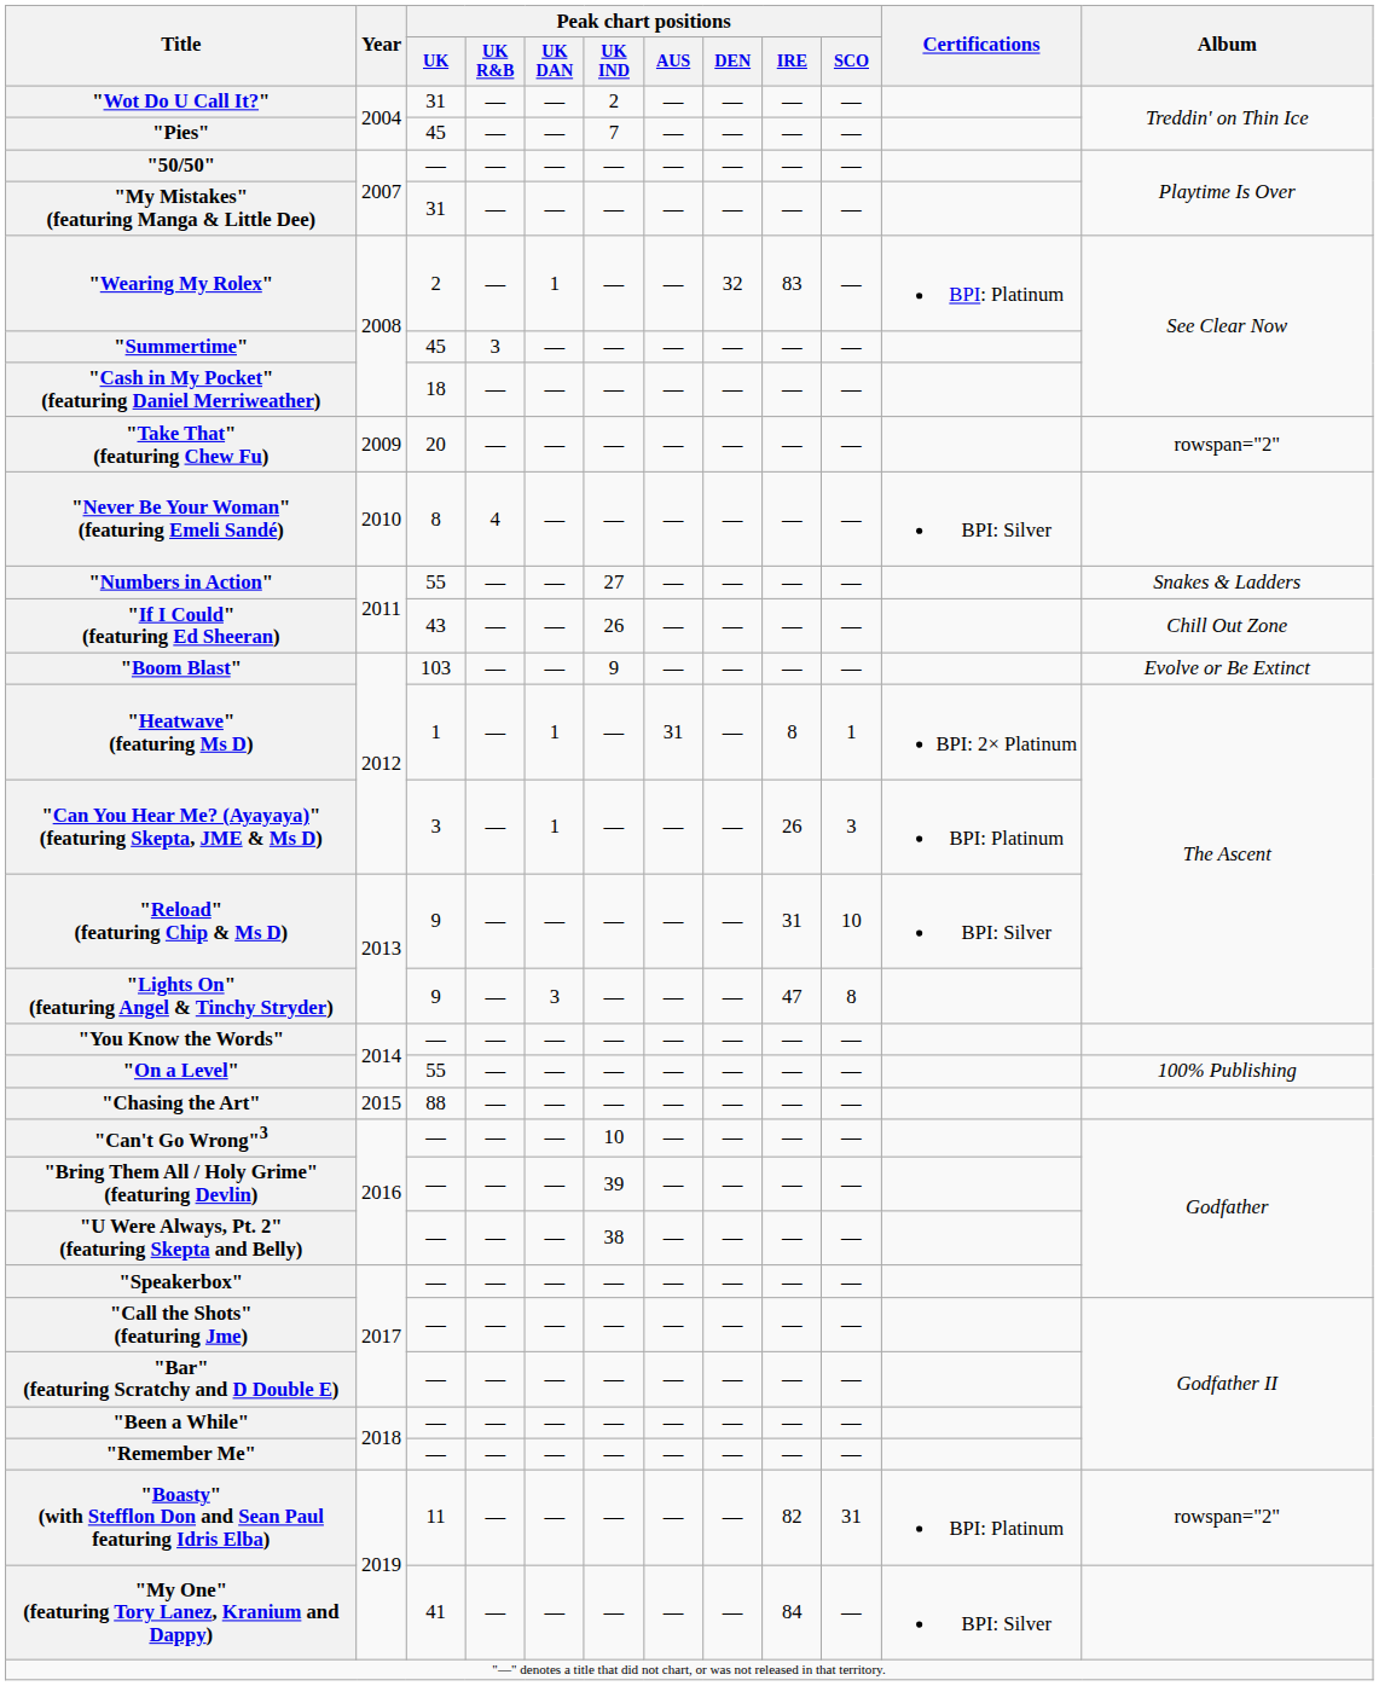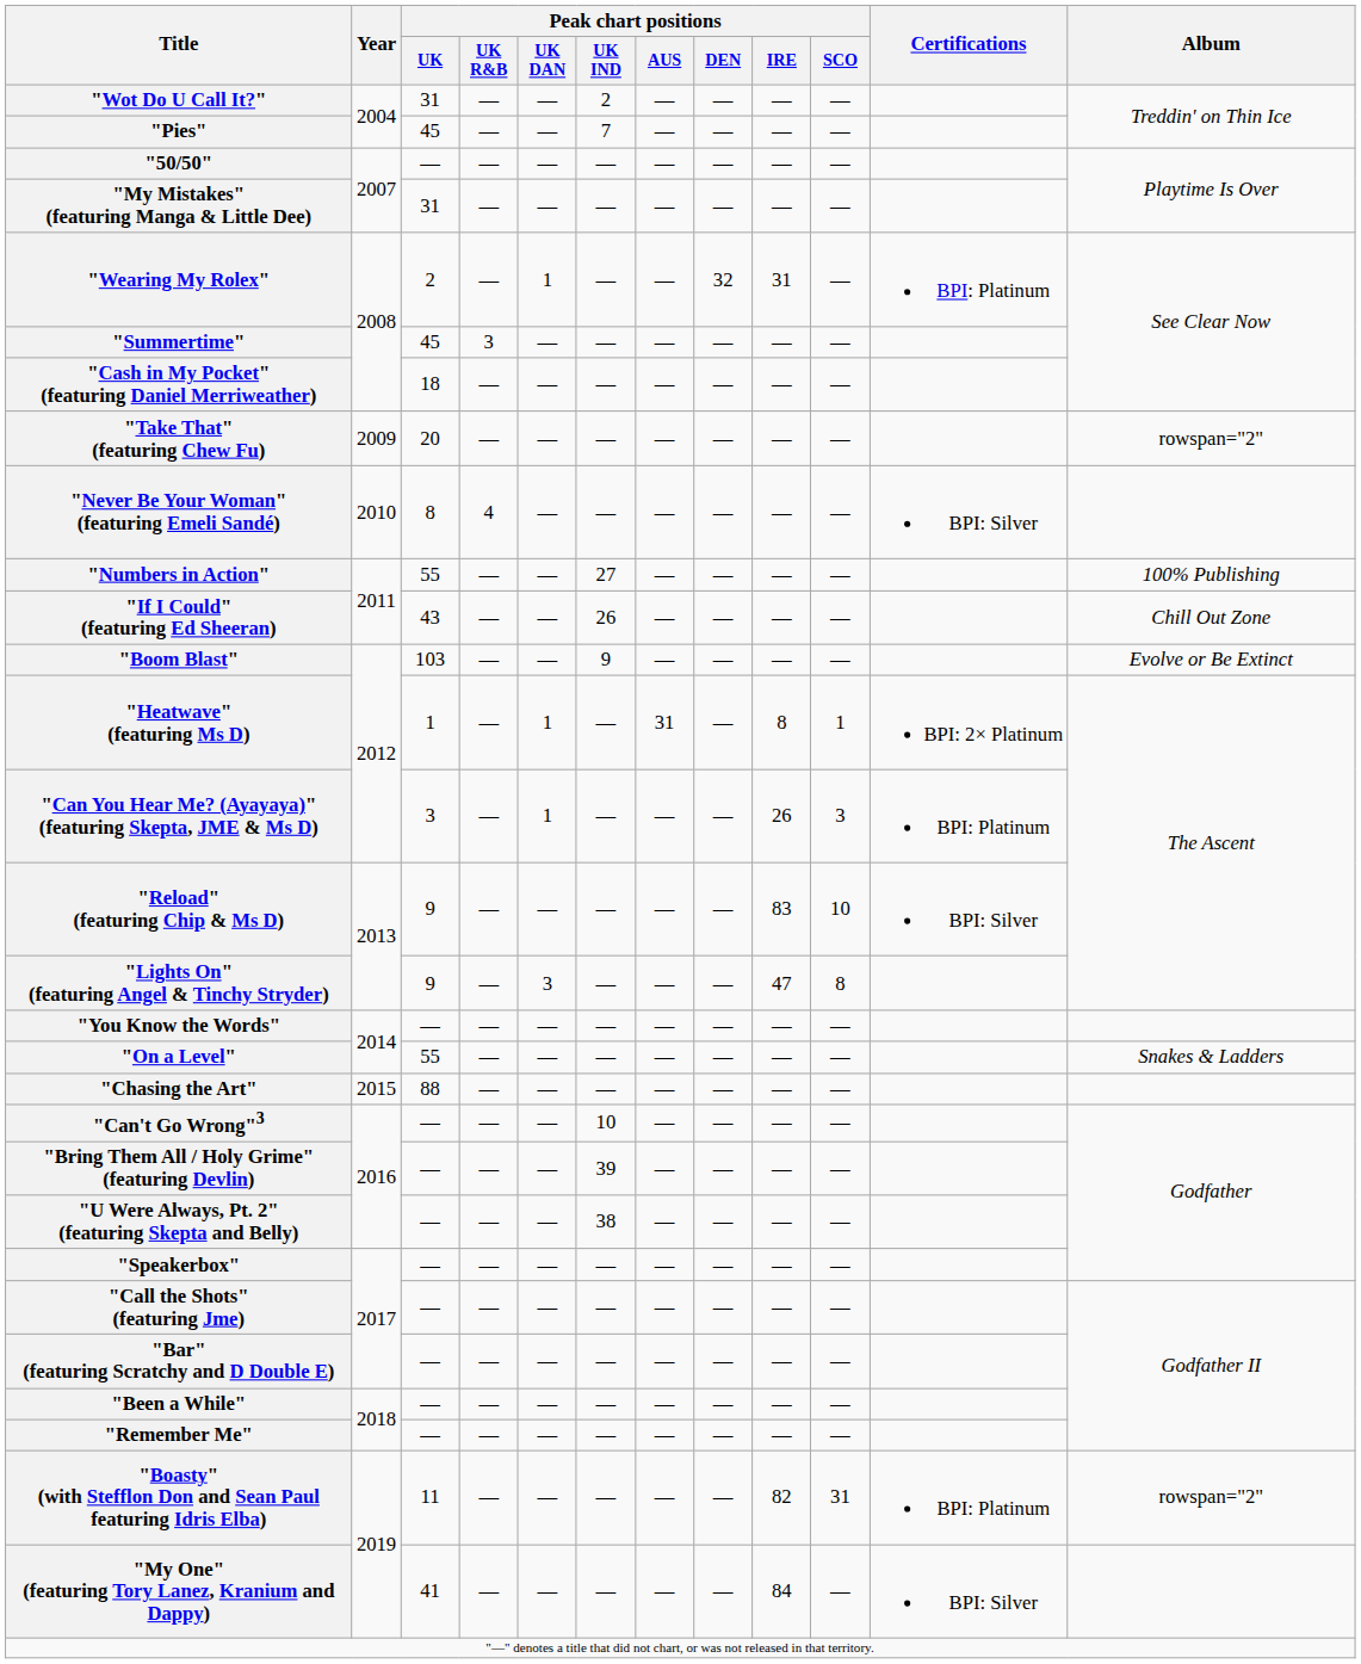"Wearing My Rolex" | Peak chart positions / IRE: 83 -> 31
"Numbers in Action" | Album: Snakes & Ladders -> 100% Publishing
"Reload" (featuring Chip & Ms D) | Peak chart positions / IRE: 31 -> 83
"On a Level" | Album: 100% Publishing -> Snakes & Ladders
